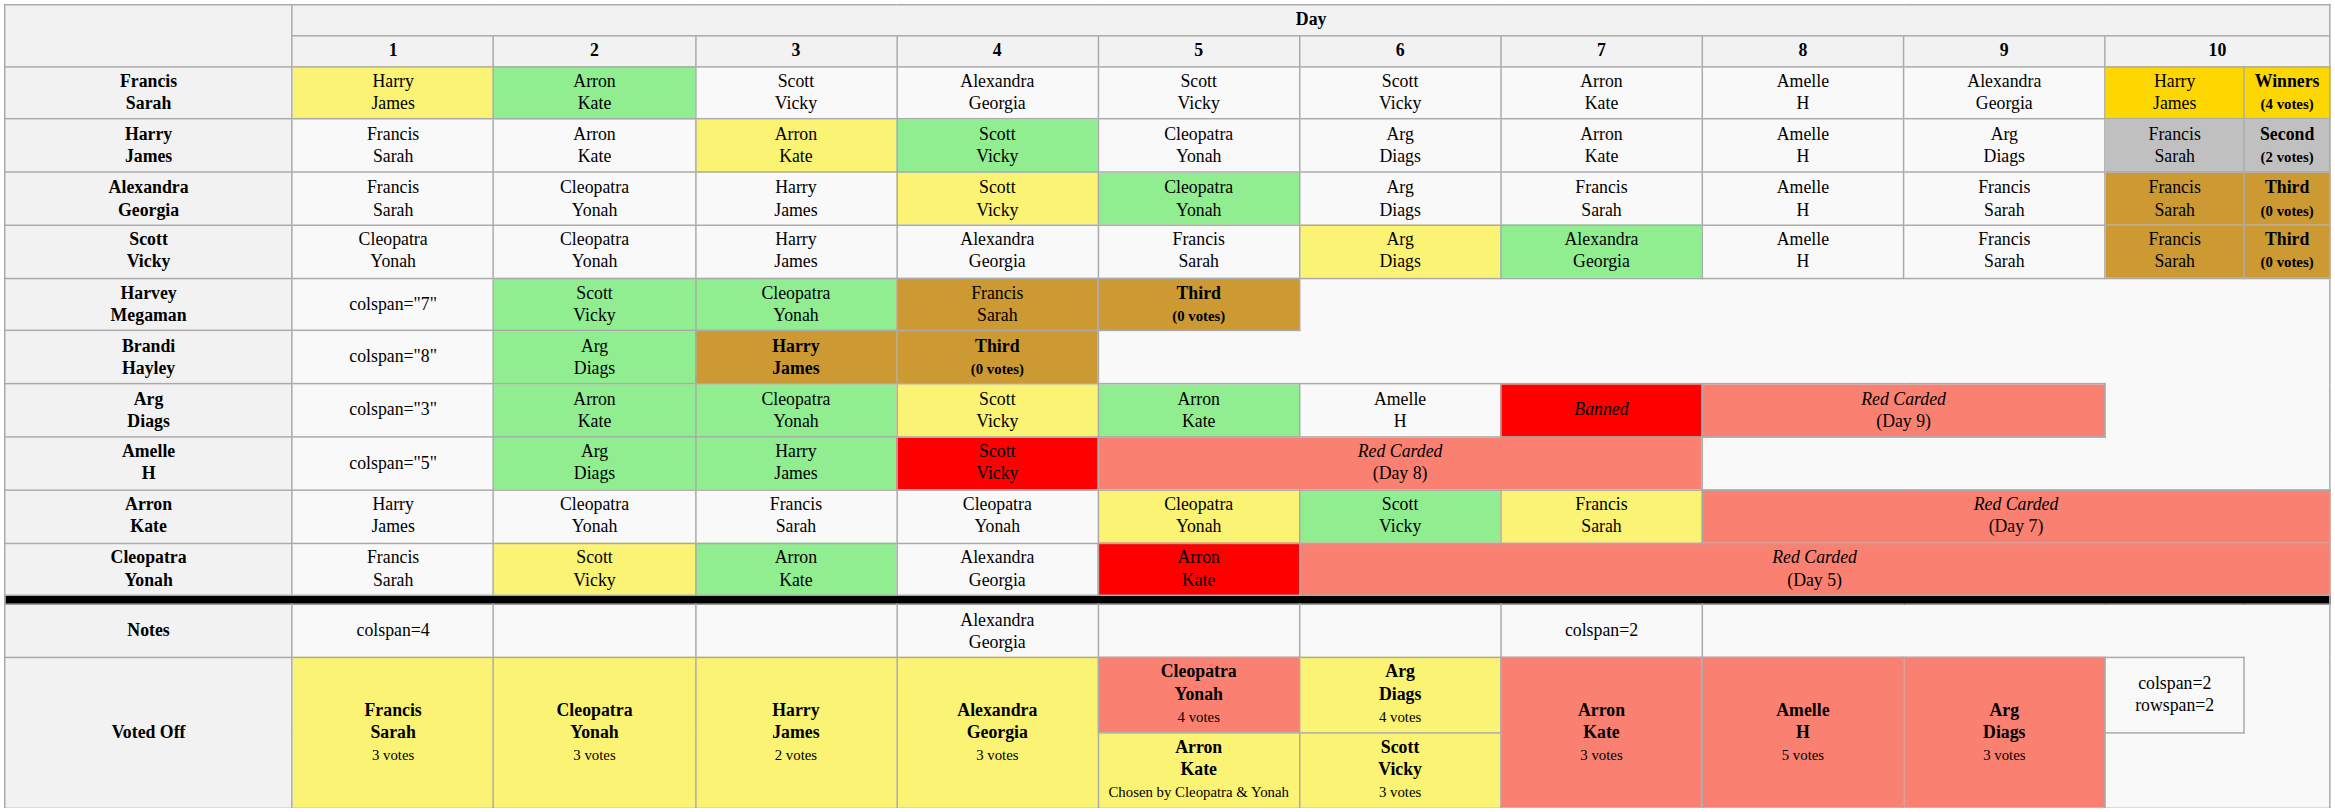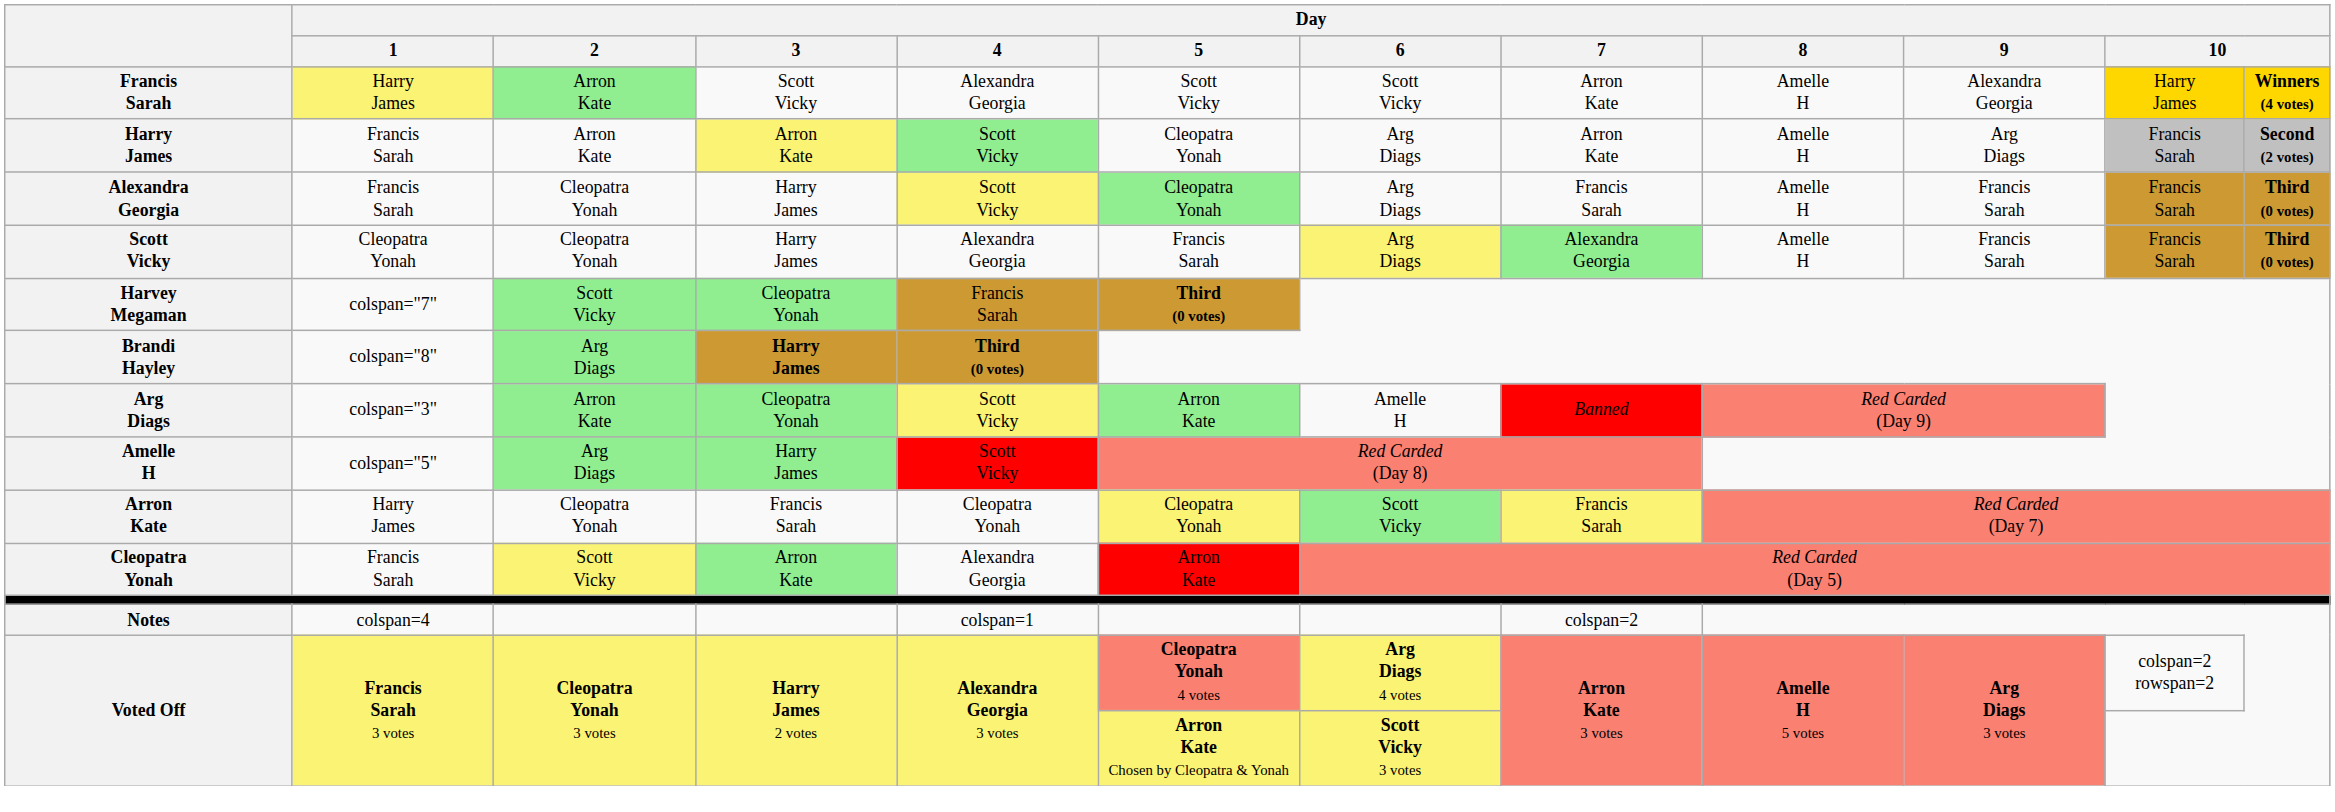Notes | Day / 4: Alexandra Georgia -> colspan=1
